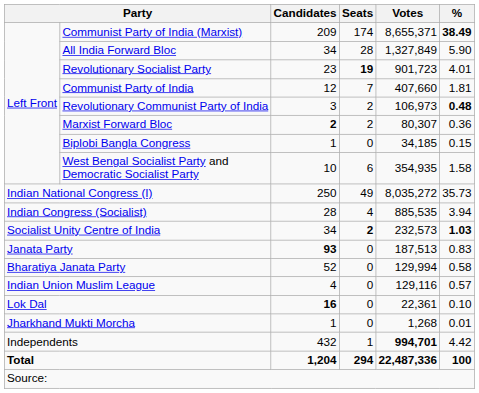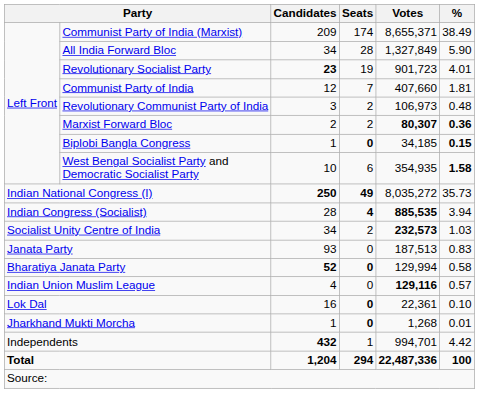Communist Party of India (Marxist) | %: bold -> normal
Revolutionary Socialist Party | Candidates: normal -> bold
Revolutionary Socialist Party | Seats: bold -> normal
Revolutionary Communist Party of India | %: bold -> normal
Marxist Forward Bloc | Candidates: bold -> normal
Marxist Forward Bloc | Votes: normal -> bold
Marxist Forward Bloc | %: normal -> bold
Biplobi Bangla Congress | Seats: normal -> bold
Biplobi Bangla Congress | %: normal -> bold
West Bengal Socialist Party and Democratic Socialist Party | %: normal -> bold
Indian National Congress (I) | Candidates: normal -> bold
Indian National Congress (I) | Seats: normal -> bold
Indian Congress (Socialist) | Seats: normal -> bold
Indian Congress (Socialist) | Votes: normal -> bold
Socialist Unity Centre of India | Seats: bold -> normal
Socialist Unity Centre of India | Votes: normal -> bold
Socialist Unity Centre of India | %: bold -> normal
Janata Party | Candidates: bold -> normal
Bharatiya Janata Party | Candidates: normal -> bold
Bharatiya Janata Party | Seats: normal -> bold
Indian Union Muslim League | Votes: normal -> bold
Lok Dal | Candidates: bold -> normal
Lok Dal | Seats: normal -> bold
Jharkhand Mukti Morcha | Seats: normal -> bold
Independents | Candidates: normal -> bold
Independents | Votes: bold -> normal
